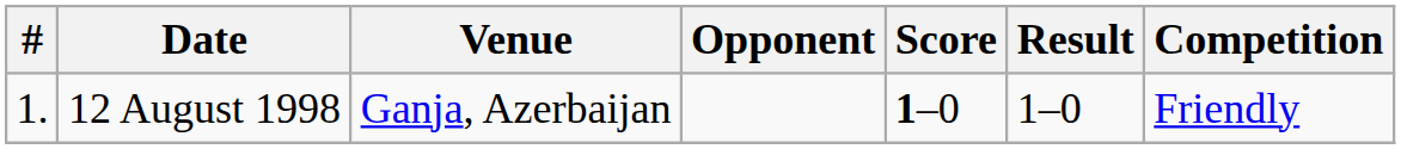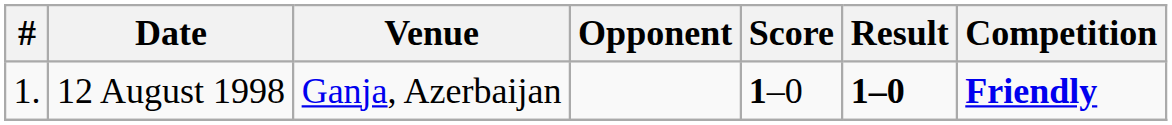12 August 1998 | Result: normal -> bold
12 August 1998 | Competition: normal -> bold
